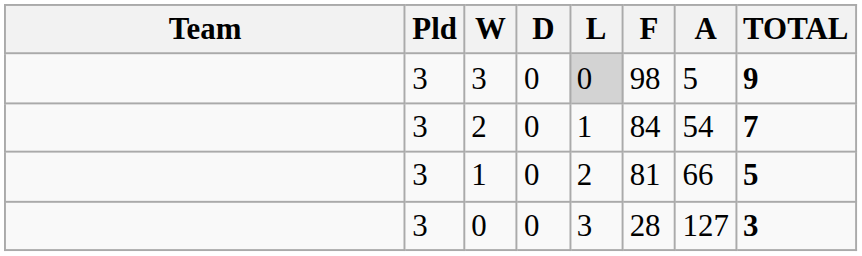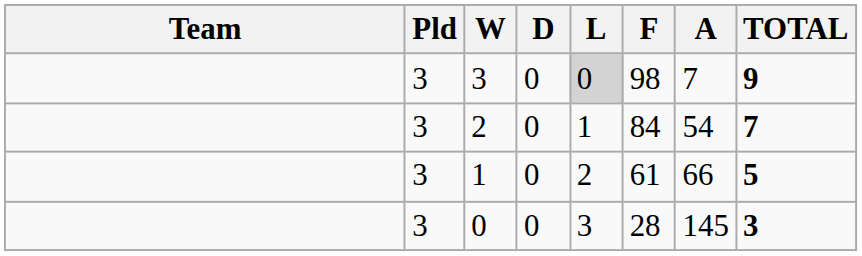row 2 | A: 5 -> 7
row 4 | F: 81 -> 61
row 5 | A: 127 -> 145
